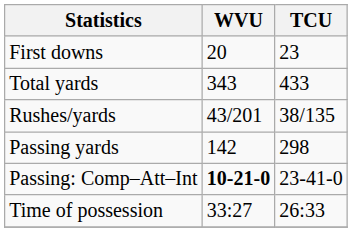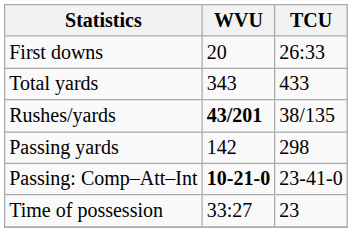First downs | TCU: 23 -> 26:33
Rushes/yards | WVU: normal -> bold
Time of possession | TCU: 26:33 -> 23
